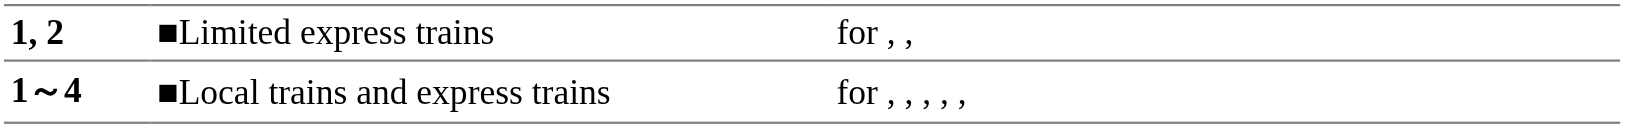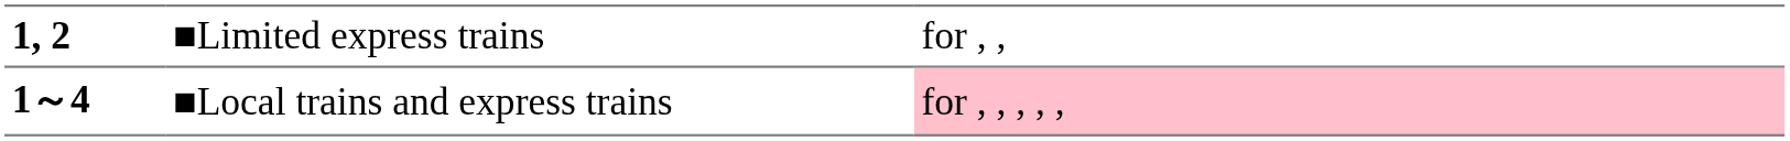■Local trains and express trains | column 3: no background -> pink background
